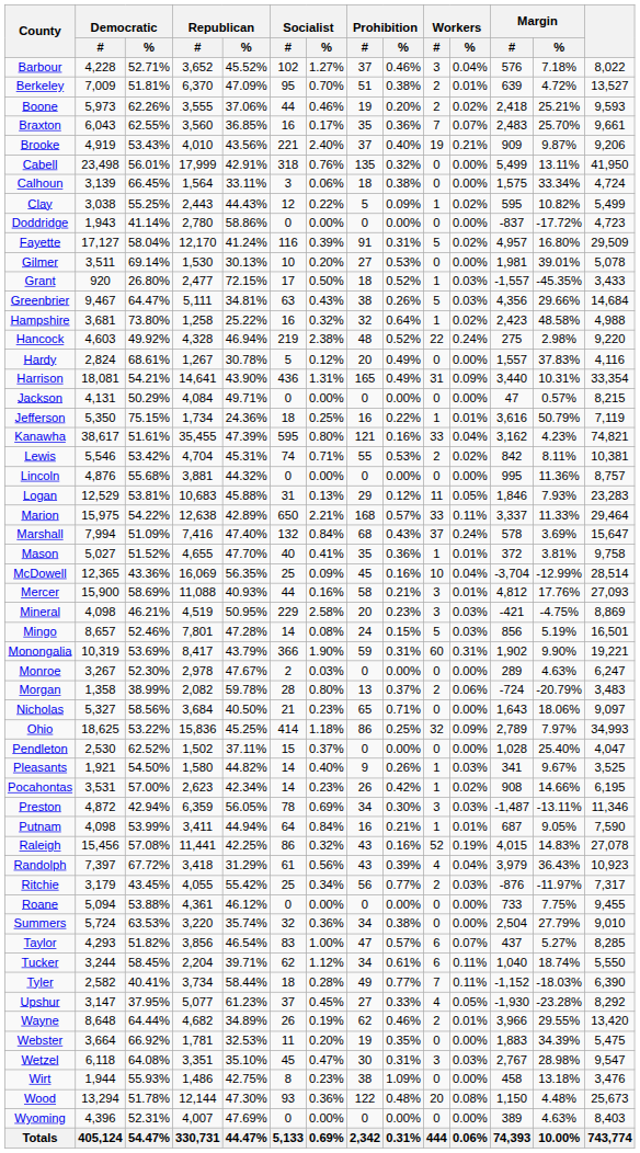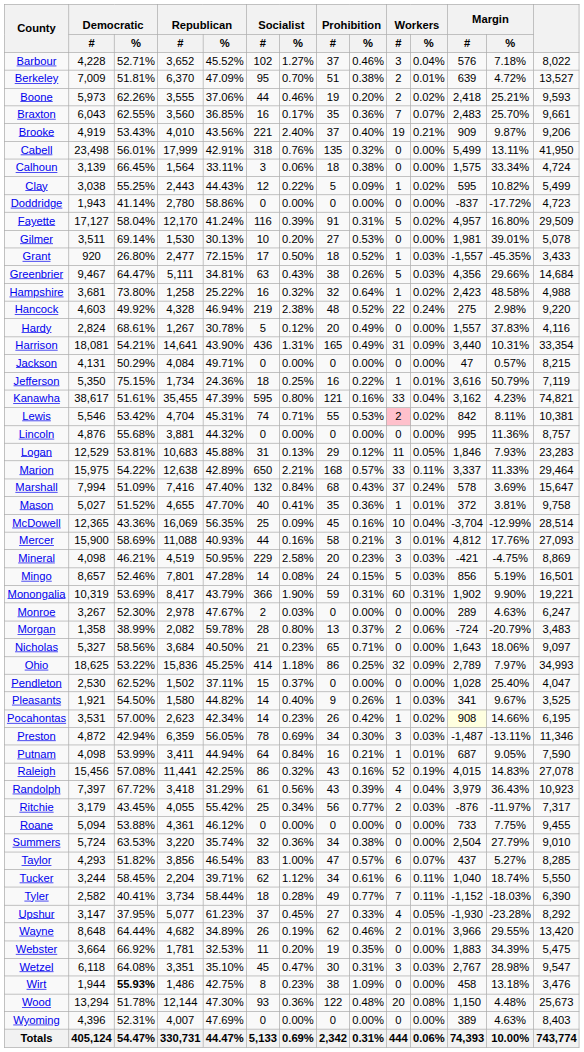Lewis | Workers / #: no background -> pink background
Pocahontas | Margin / #: no background -> lightyellow background
Wirt | Democratic / %: normal -> bold
